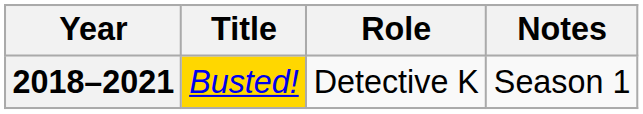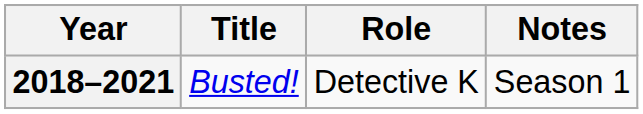2018–2021 | Title: gold background -> no background
